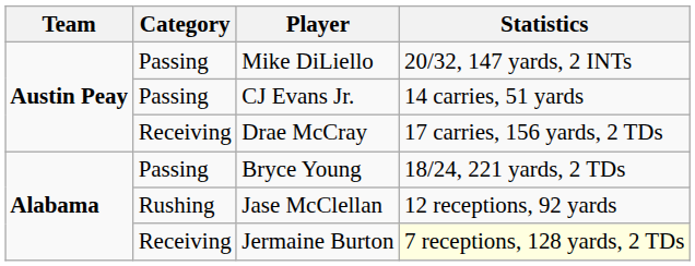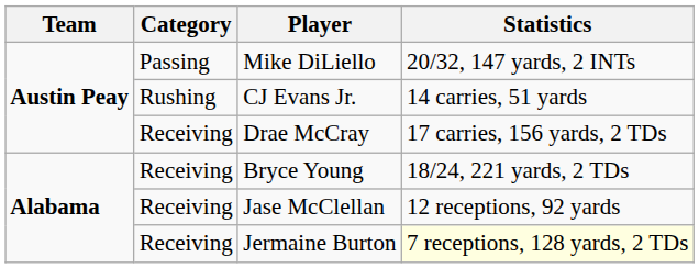CJ Evans Jr. | Category: Passing -> Rushing
Bryce Young | Category: Passing -> Receiving
Jase McClellan | Category: Rushing -> Receiving
